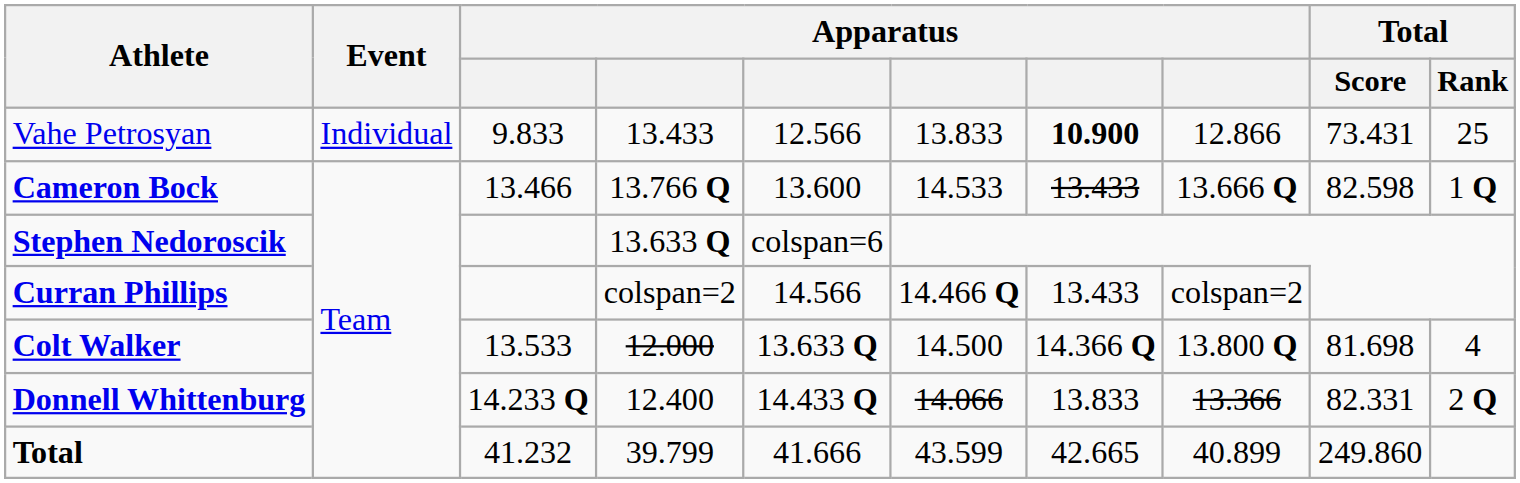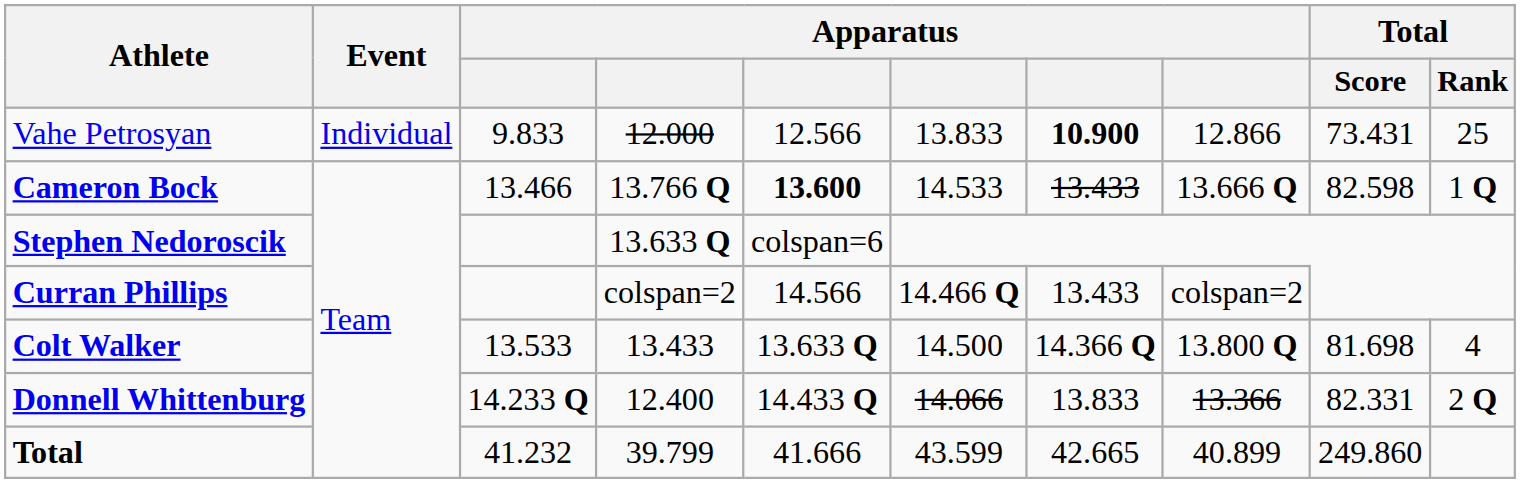Vahe Petrosyan | column 4: 13.433 -> 12.000
Cameron Bock | column 5: normal -> bold
Colt Walker | column 4: 12.000 -> 13.433
